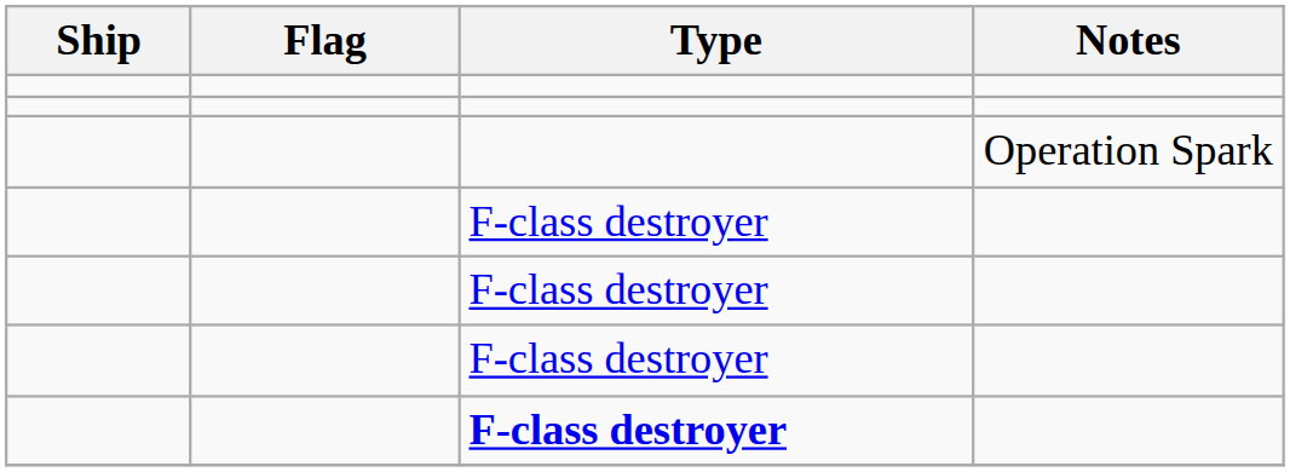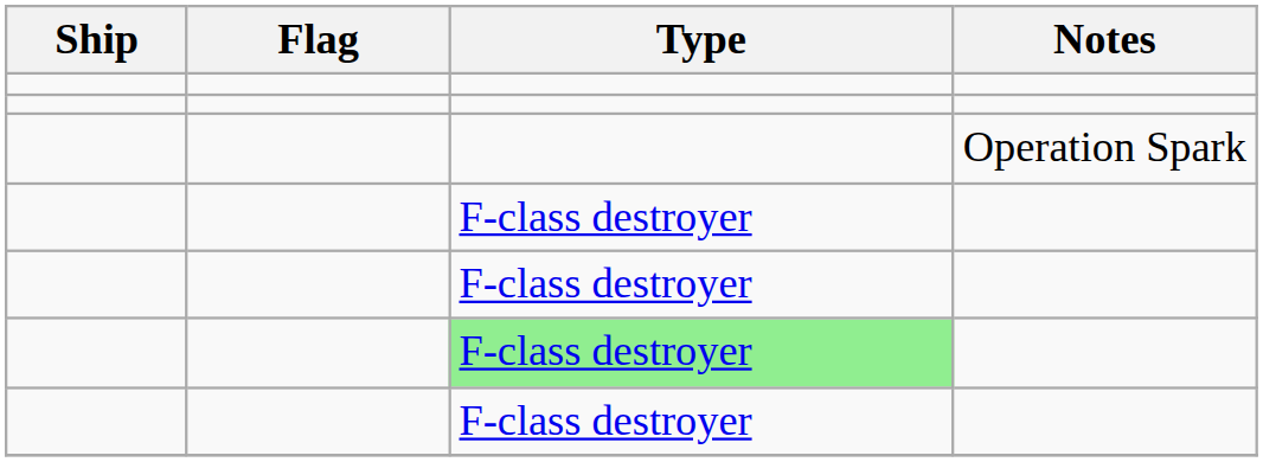row 7 | Type: no background -> lightgreen background
row 8 | Type: bold -> normal
